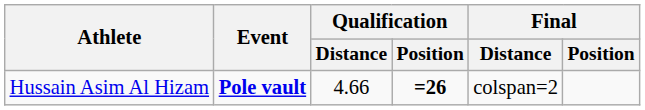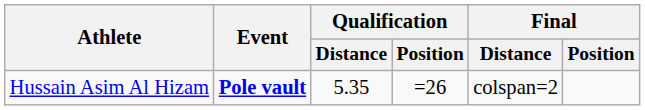Hussain Asim Al Hizam | Qualification / Distance: 4.66 -> 5.35
Hussain Asim Al Hizam | Qualification / Position: bold -> normal
